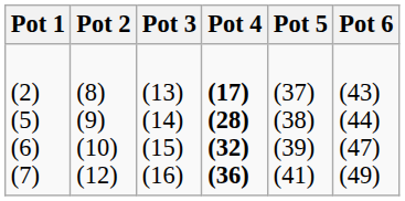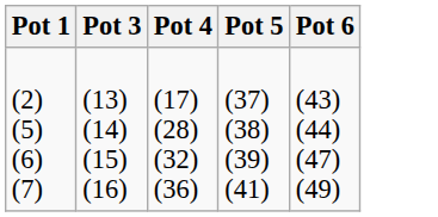- column: Pot 2 | (8) (9) (10) (12)
(2) (5) (6) (7) | Pot 4: bold -> normal
